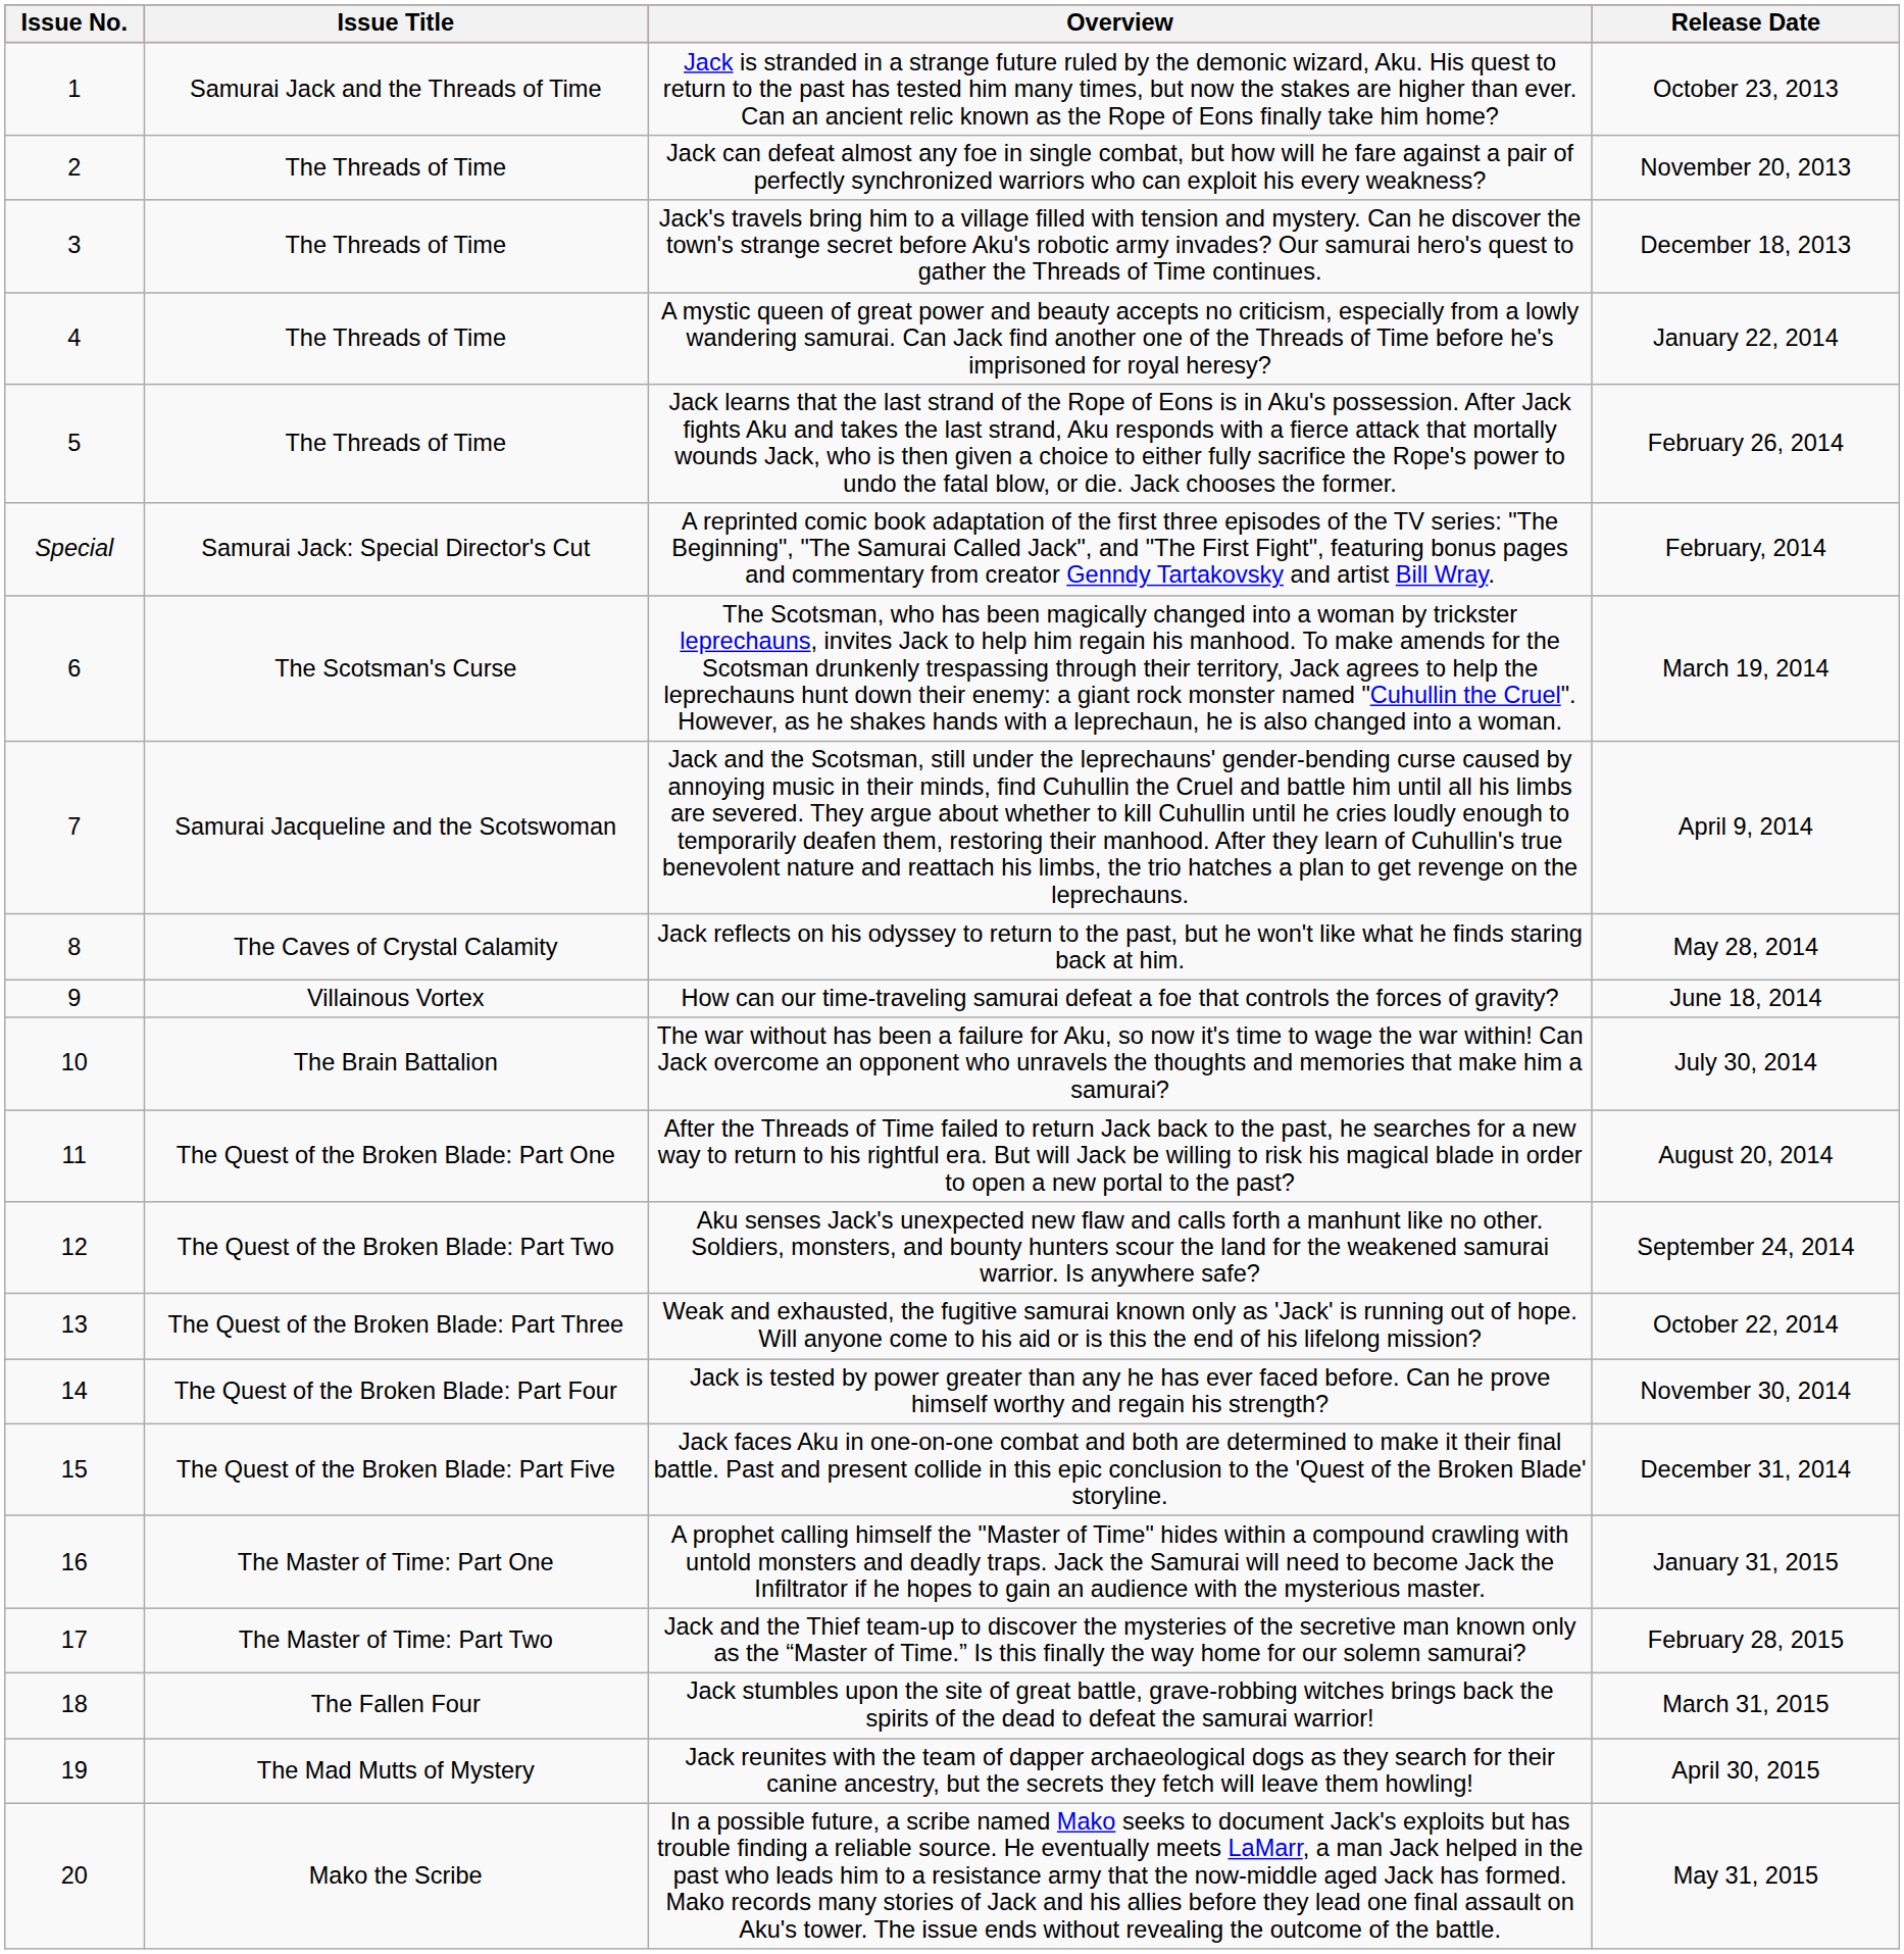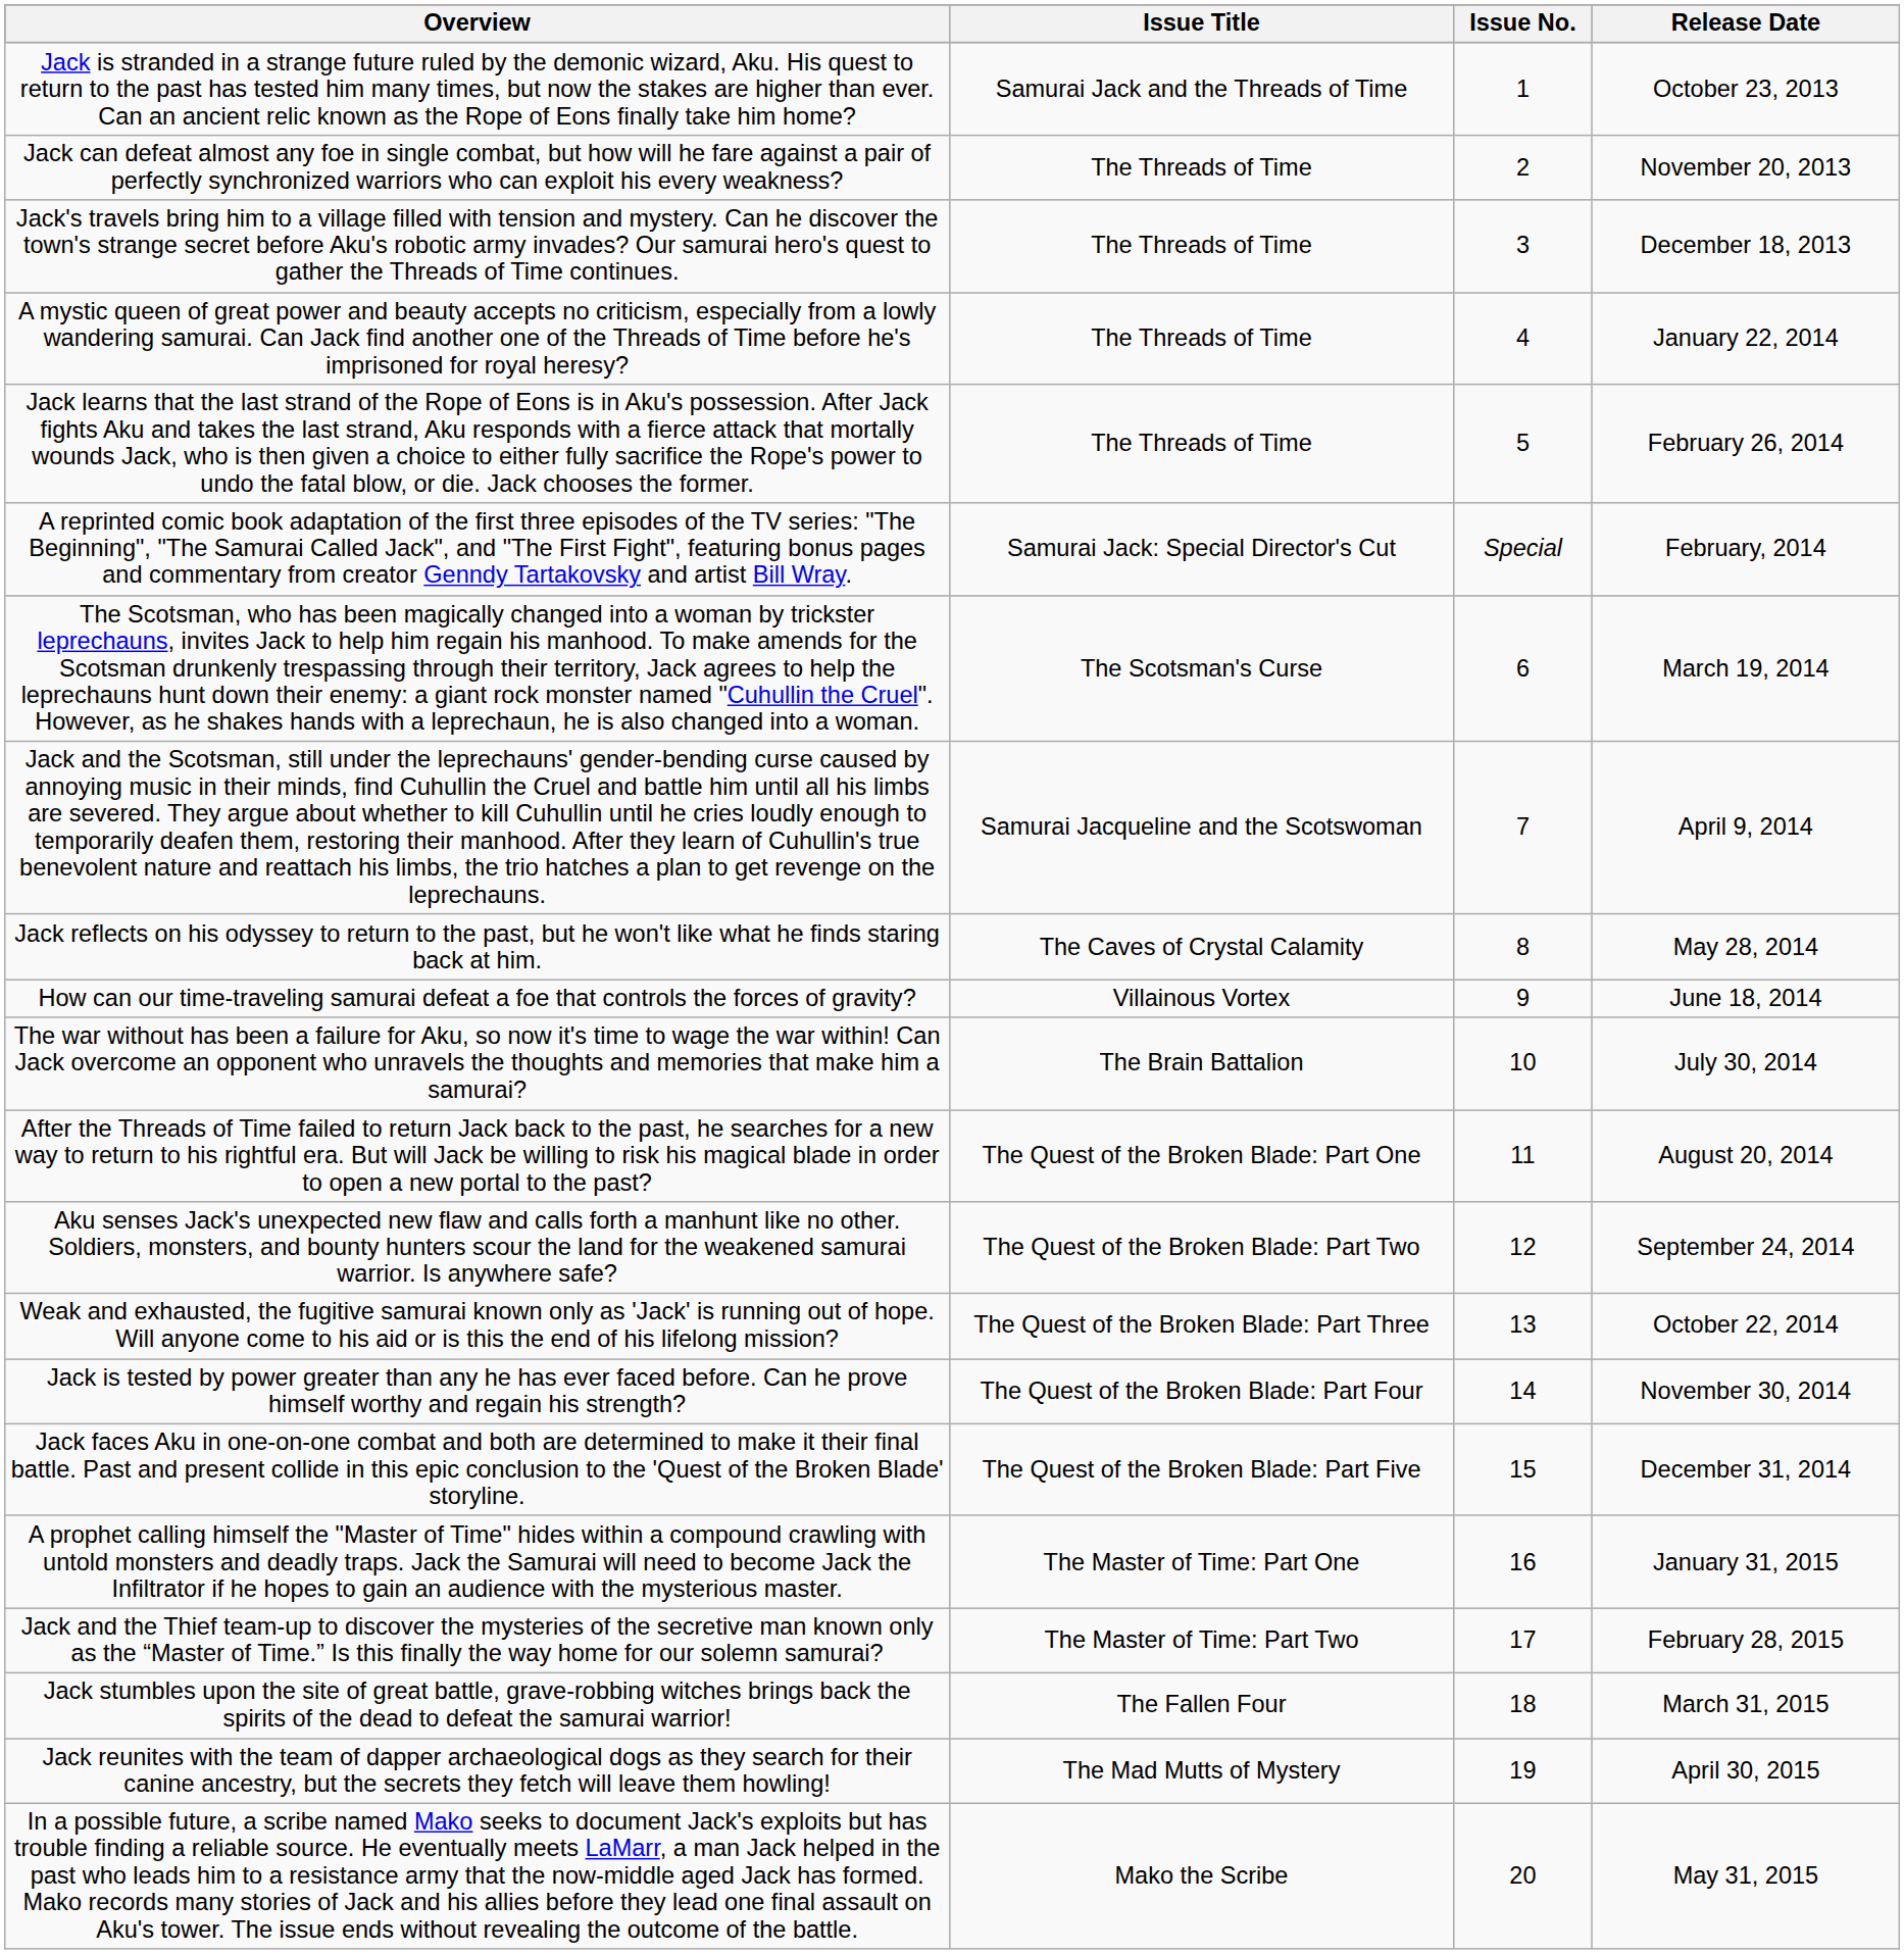columns swapped: Issue No. <-> Overview
